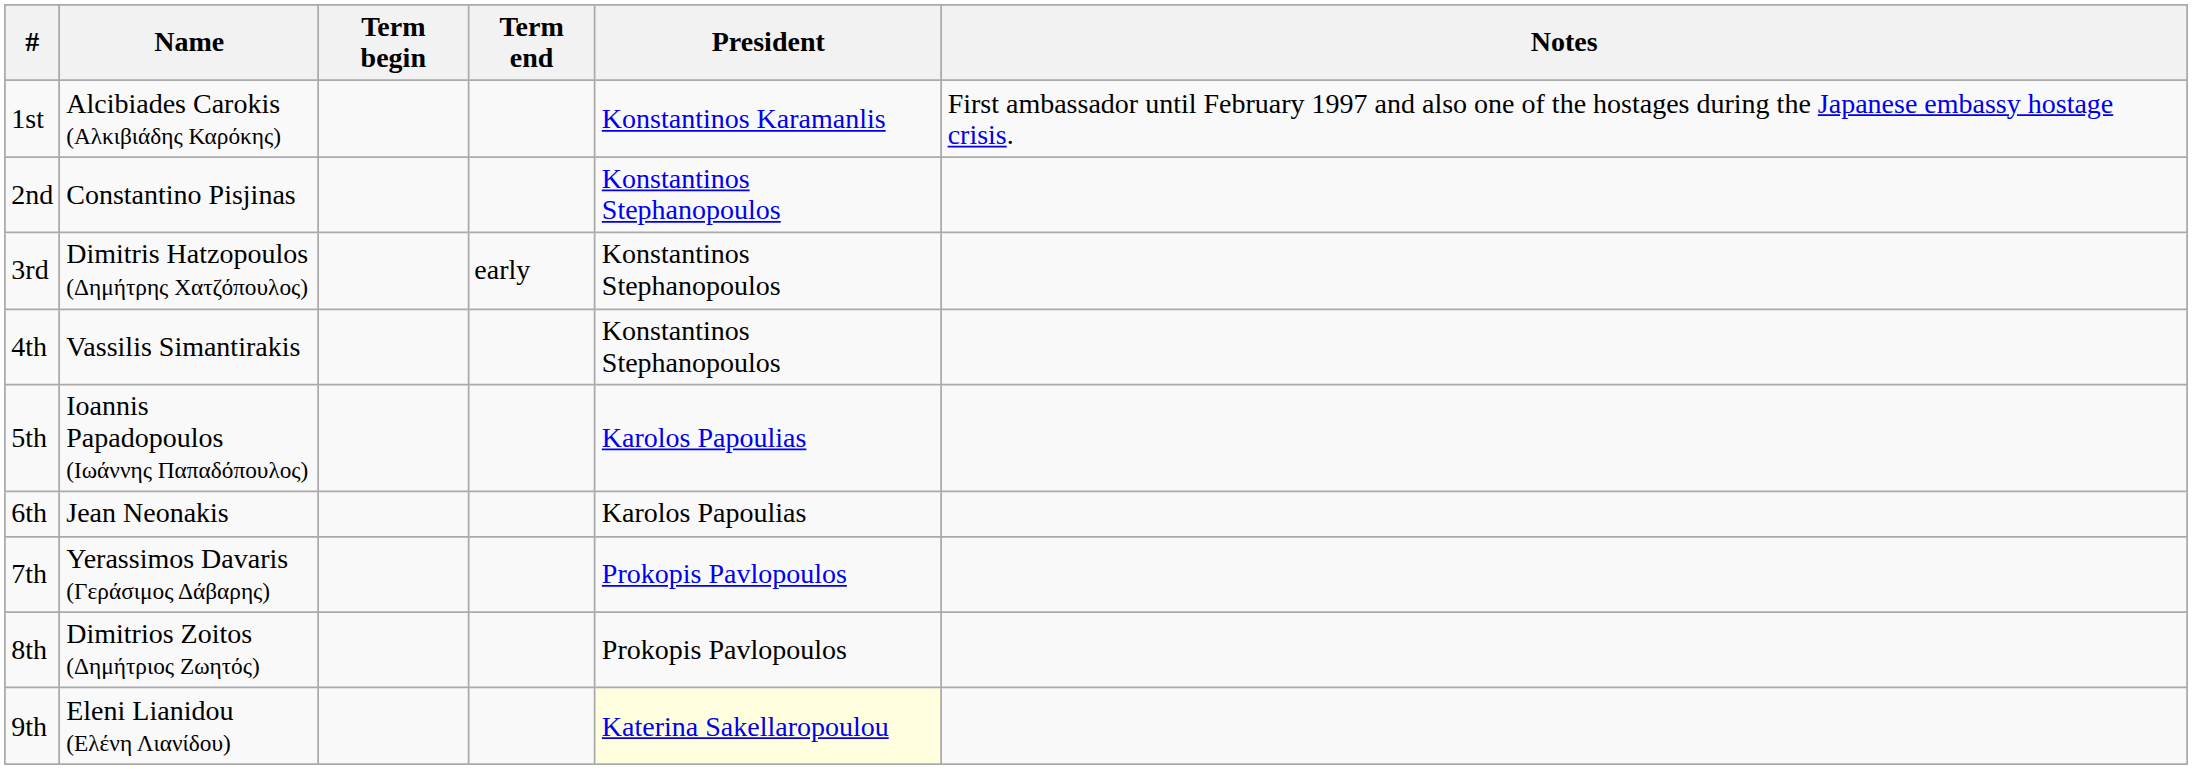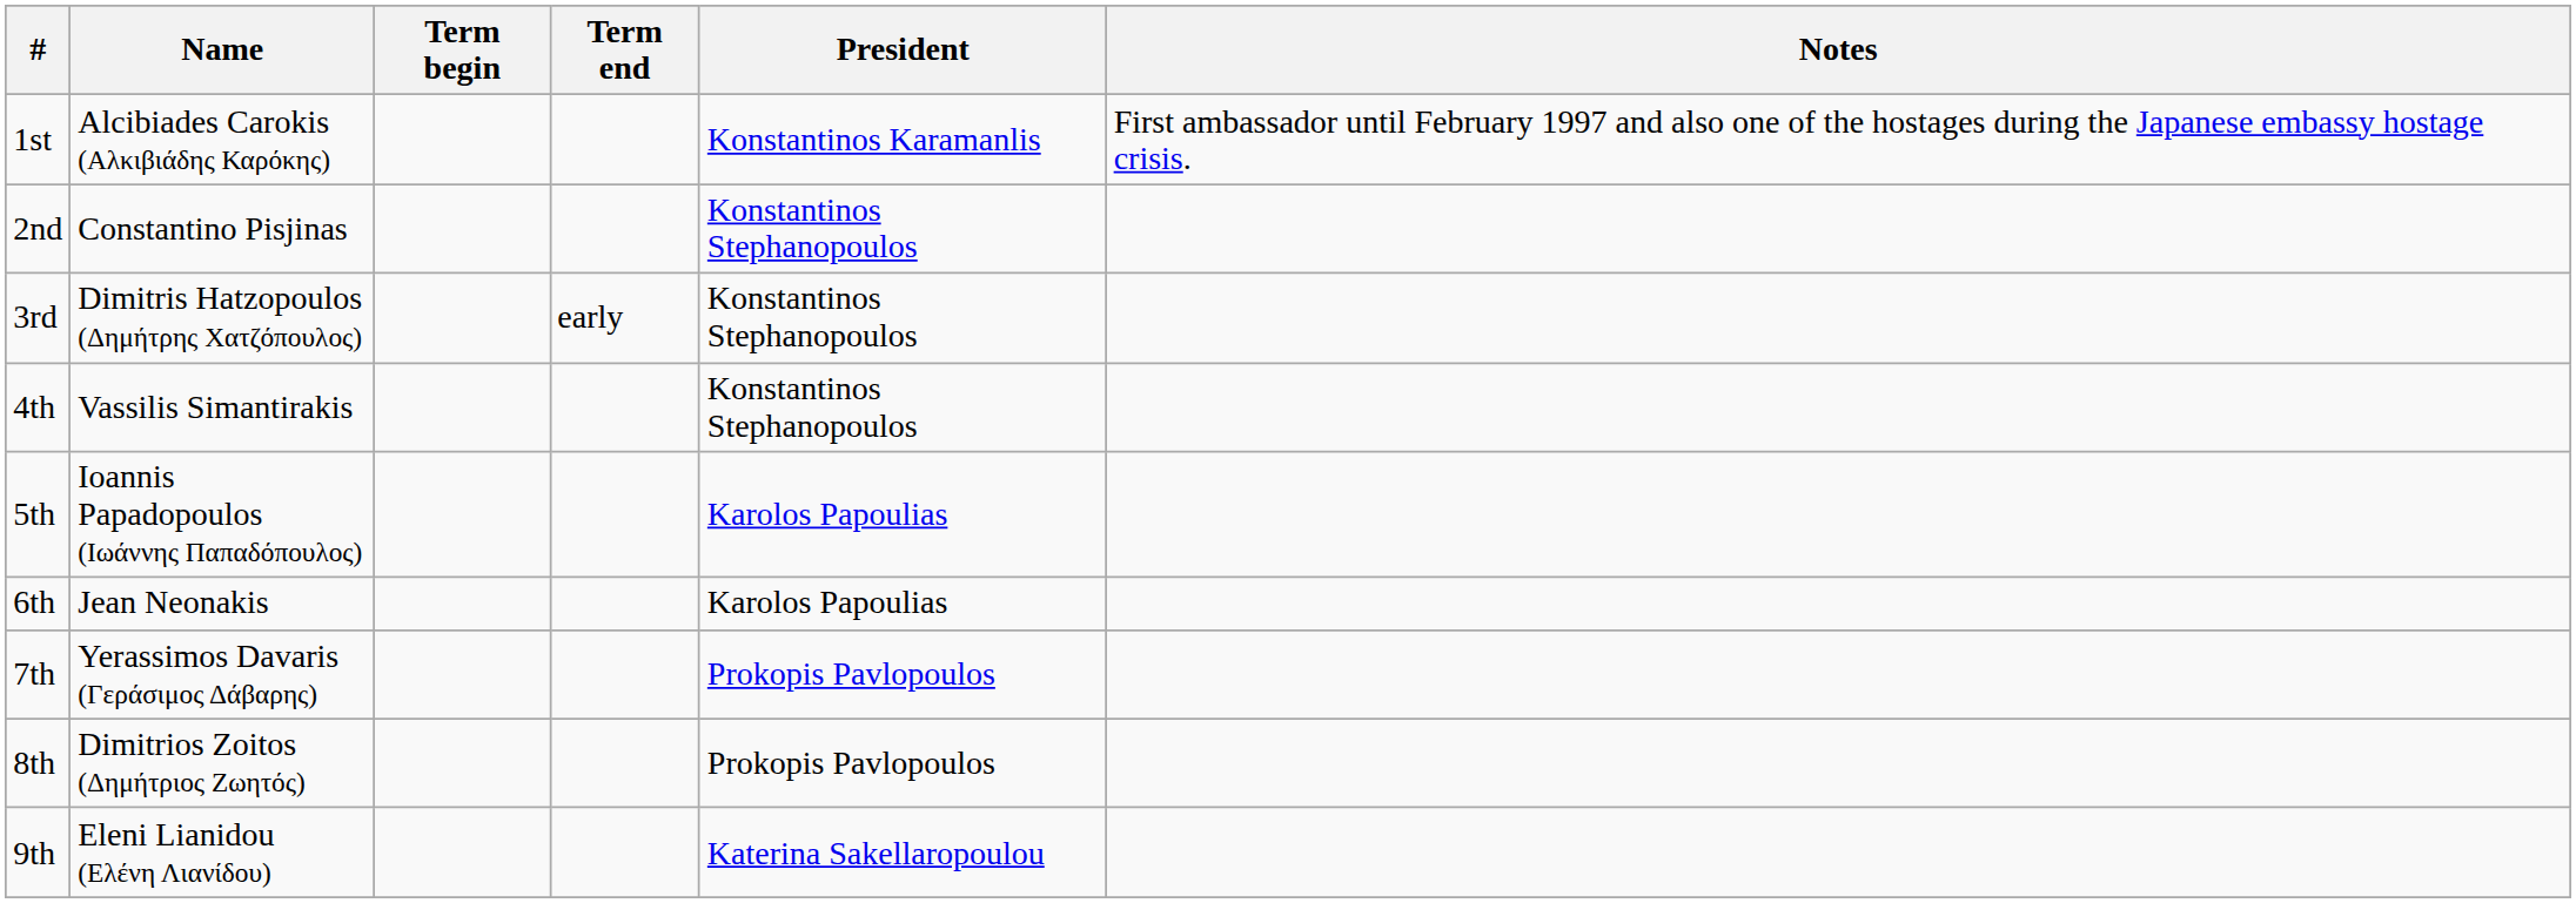9th | President: lightyellow background -> no background
